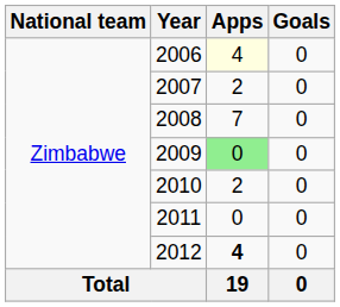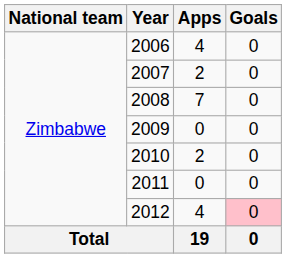2006 | Apps: lightyellow background -> no background
2009 | Apps: lightgreen background -> no background
2012 | Apps: bold -> normal
2012 | Goals: no background -> pink background
